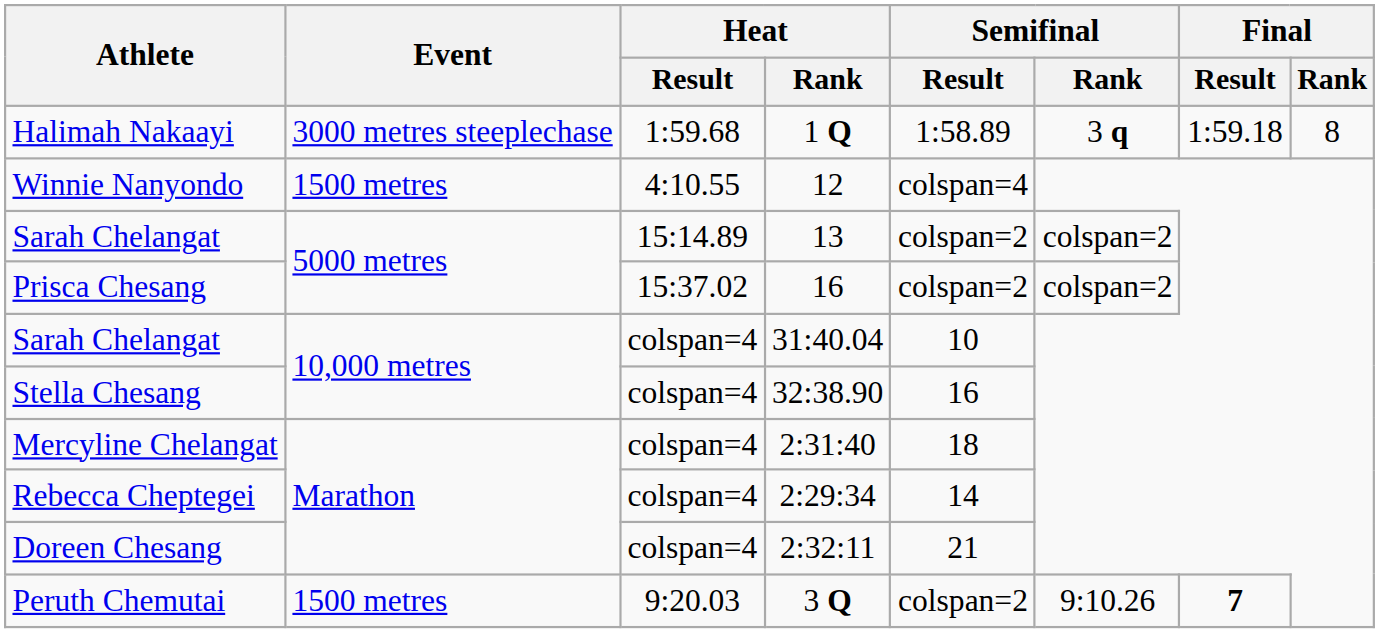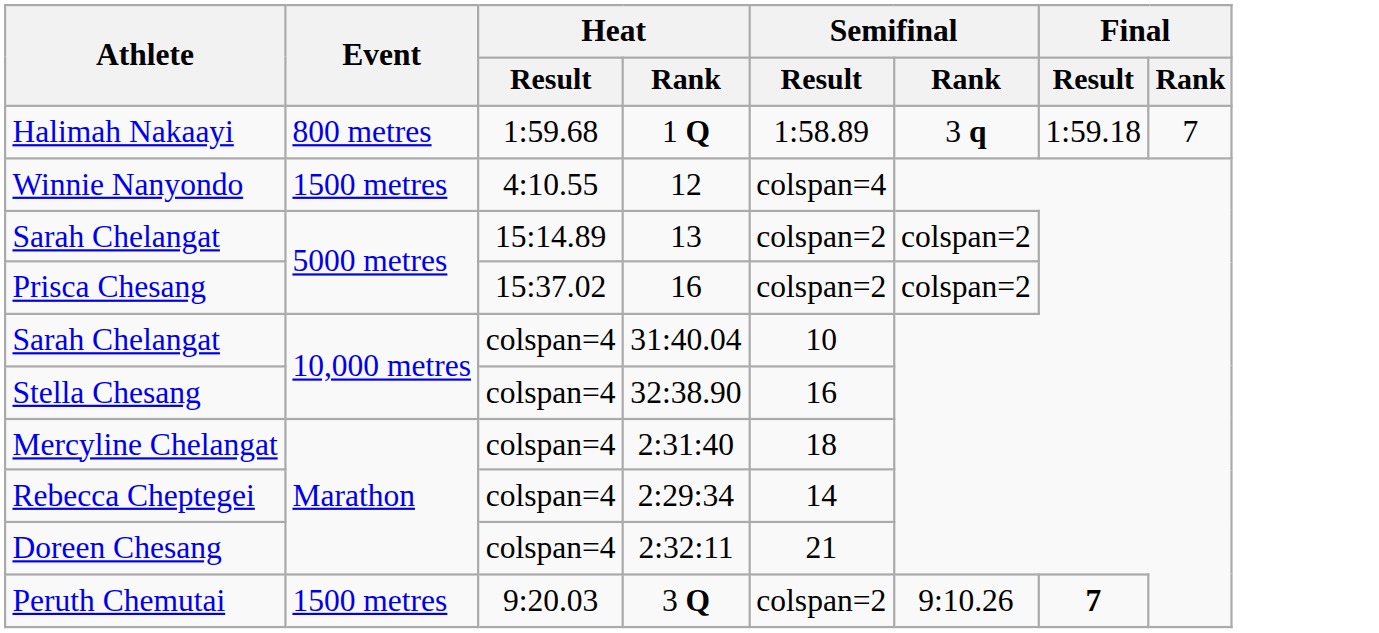Halimah Nakaayi | Event: 3000 metres steeplechase -> 800 metres
Halimah Nakaayi | Final / Rank: 8 -> 7
